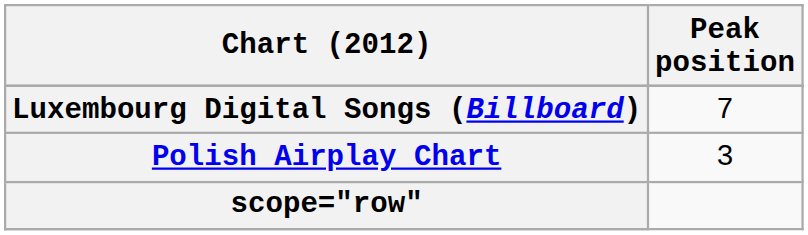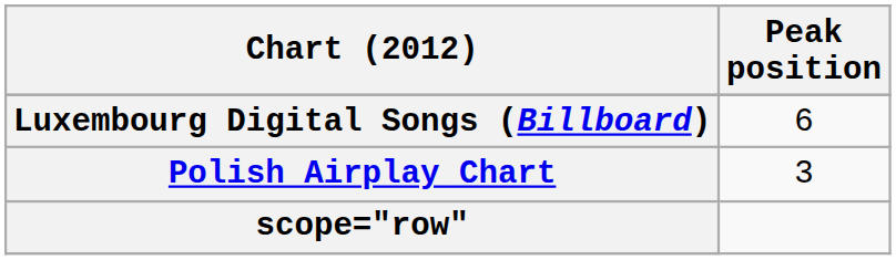Luxembourg Digital Songs (Billboard) | Peak position: 7 -> 6
